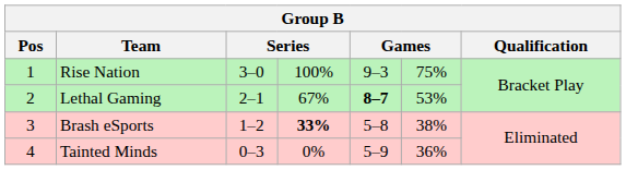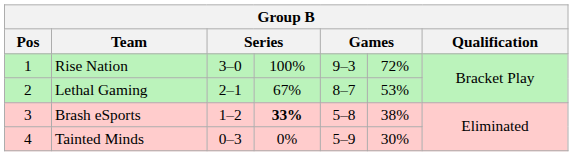Rise Nation | column 6: 75% -> 72%
Lethal Gaming | column 5: bold -> normal
Tainted Minds | column 6: 36% -> 30%
